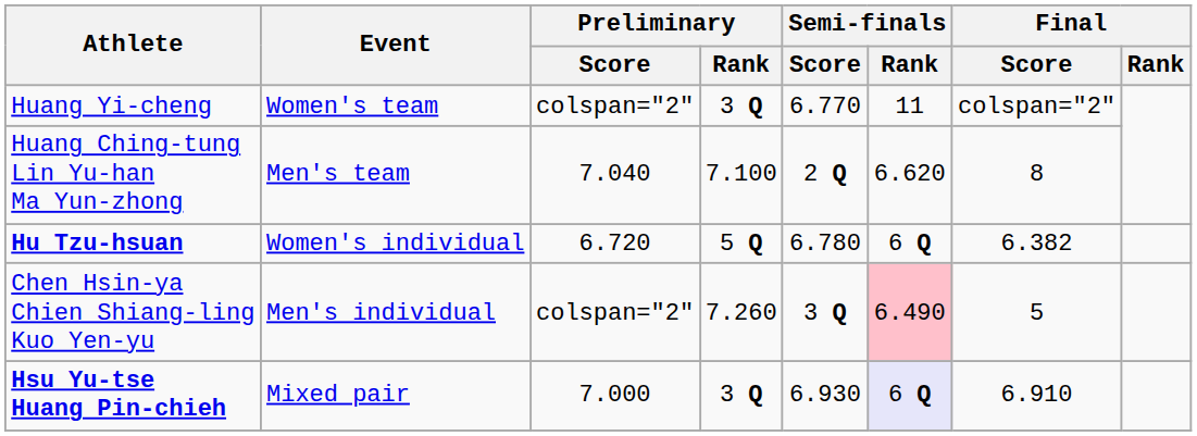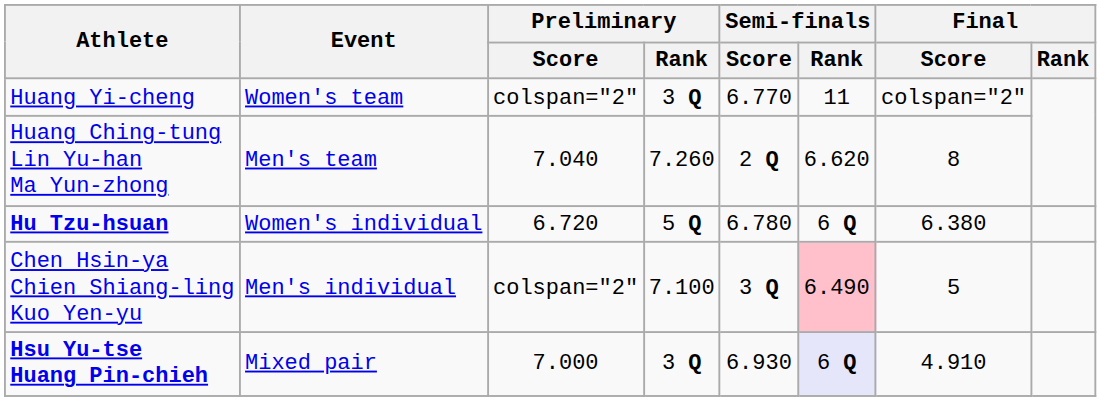Huang Ching-tung Lin Yu-han Ma Yun-zhong | Preliminary / Rank: 7.100 -> 7.260
Hu Tzu-hsuan | Final / Score: 6.382 -> 6.380
Chen Hsin-ya Chien Shiang-ling Kuo Yen-yu | Preliminary / Rank: 7.260 -> 7.100
Hsu Yu-tse Huang Pin-chieh | Final / Score: 6.910 -> 4.910
